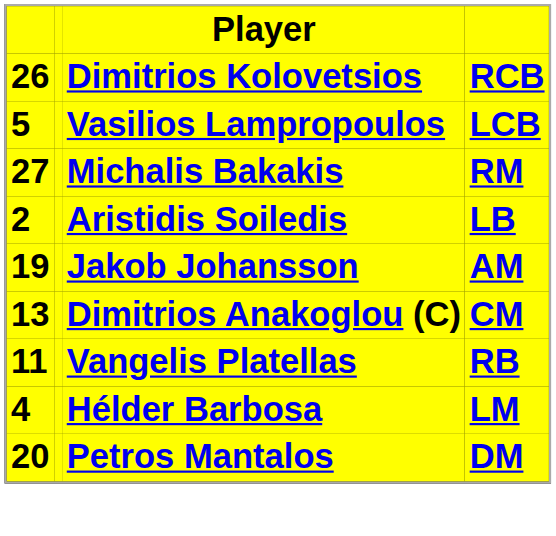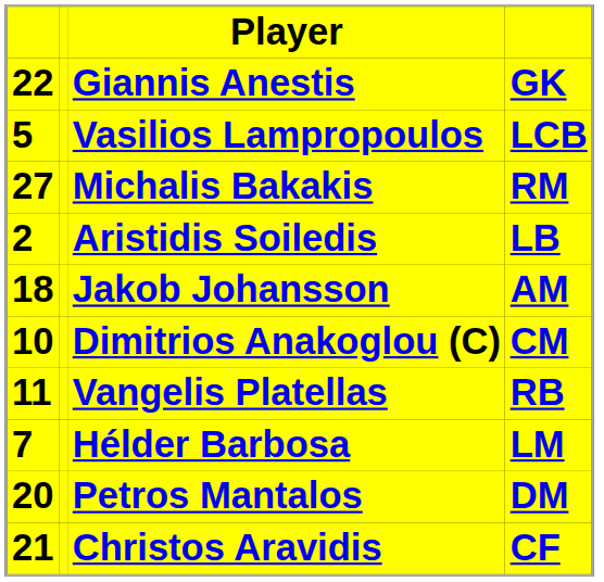+ row: 22 | Giannis Anestis | GK
- row: 26 | Dimitrios Kolovetsios | RCB
Jakob Johansson | column 1: 19 -> 18
Dimitrios Anakoglou (C) | column 1: 13 -> 10
Hélder Barbosa | column 1: 4 -> 7
+ row: 21 | Christos Aravidis | CF
